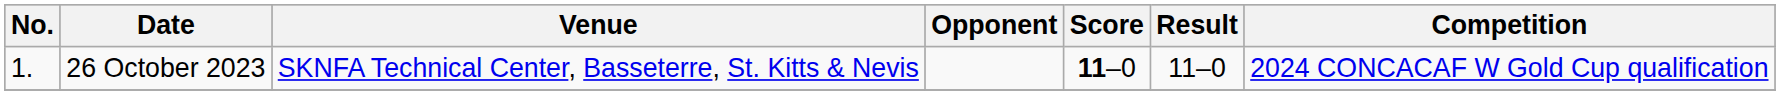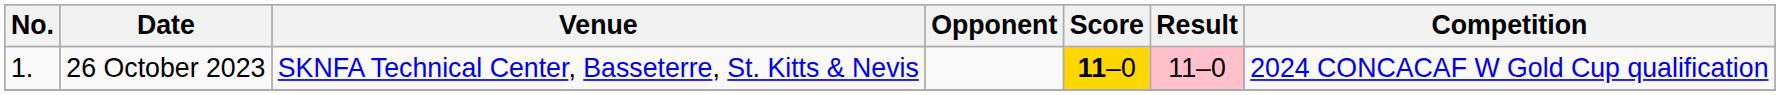26 October 2023 | Score: no background -> gold background
26 October 2023 | Result: no background -> pink background
